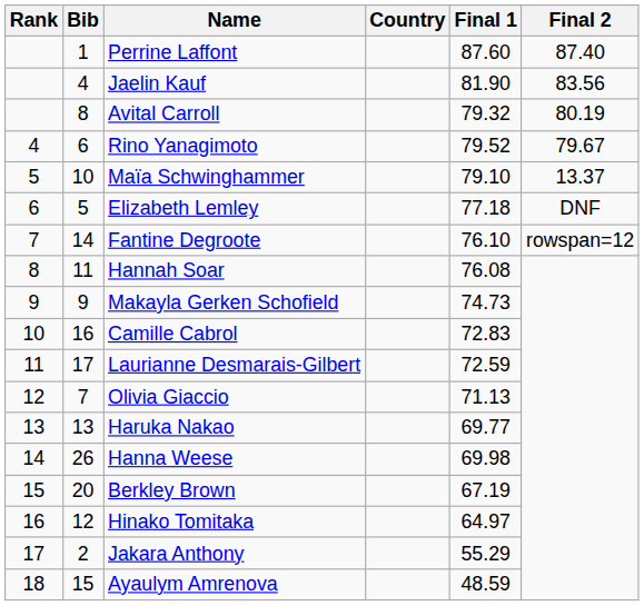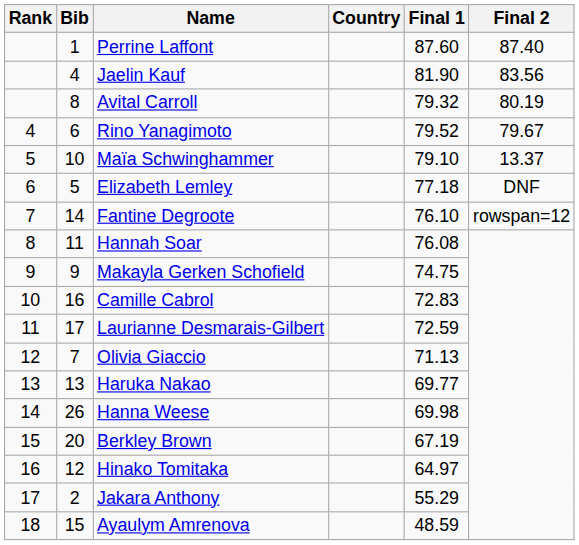Makayla Gerken Schofield | Final 1: 74.73 -> 74.75
